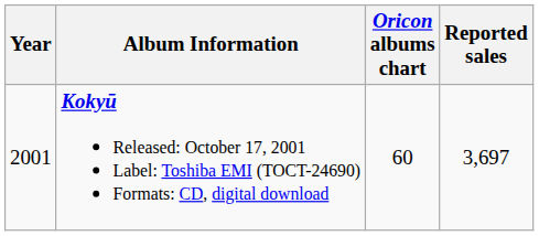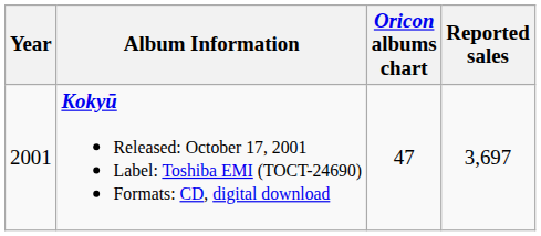row 2 | Oricon albums chart: 60 -> 47
